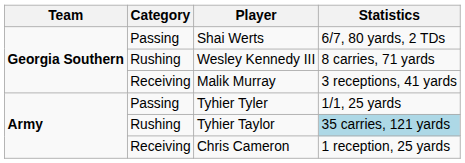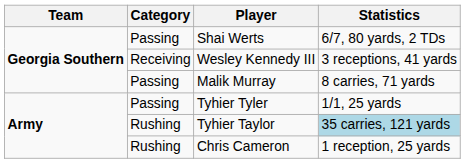Wesley Kennedy III | Category: Rushing -> Receiving
Wesley Kennedy III | Statistics: 8 carries, 71 yards -> 3 receptions, 41 yards
Malik Murray | Category: Receiving -> Passing
Malik Murray | Statistics: 3 receptions, 41 yards -> 8 carries, 71 yards
Chris Cameron | Category: Receiving -> Rushing
